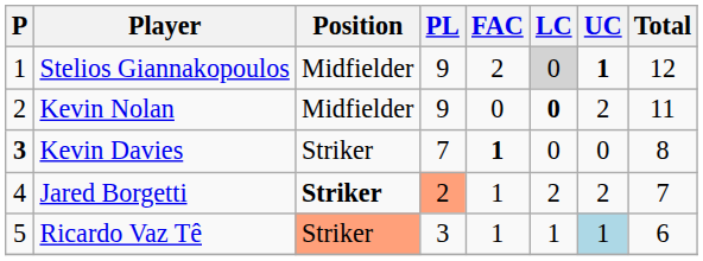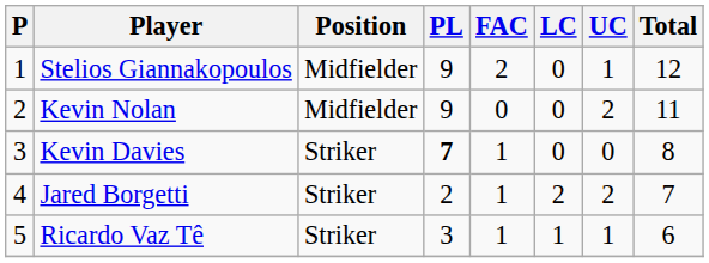Stelios Giannakopoulos | LC: lightgrey background -> no background
Stelios Giannakopoulos | UC: bold -> normal
Kevin Nolan | LC: bold -> normal
Kevin Davies | P: bold -> normal
Kevin Davies | PL: normal -> bold
Kevin Davies | FAC: bold -> normal
Jared Borgetti | Position: bold -> normal
Jared Borgetti | PL: lightsalmon background -> no background
Ricardo Vaz Tê | Position: lightsalmon background -> no background
Ricardo Vaz Tê | UC: lightblue background -> no background
